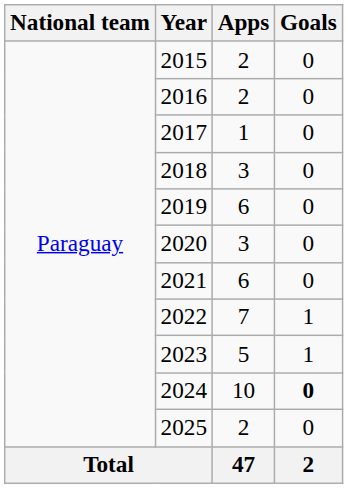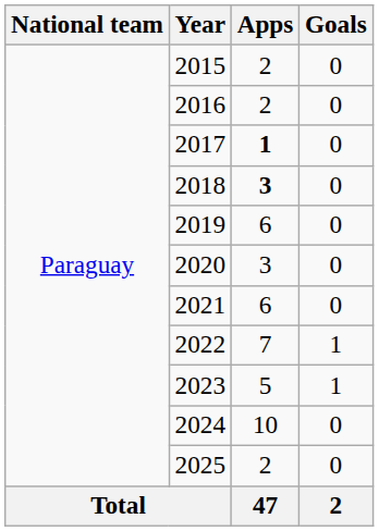2017 | Apps: normal -> bold
2018 | Apps: normal -> bold
2024 | Goals: bold -> normal
